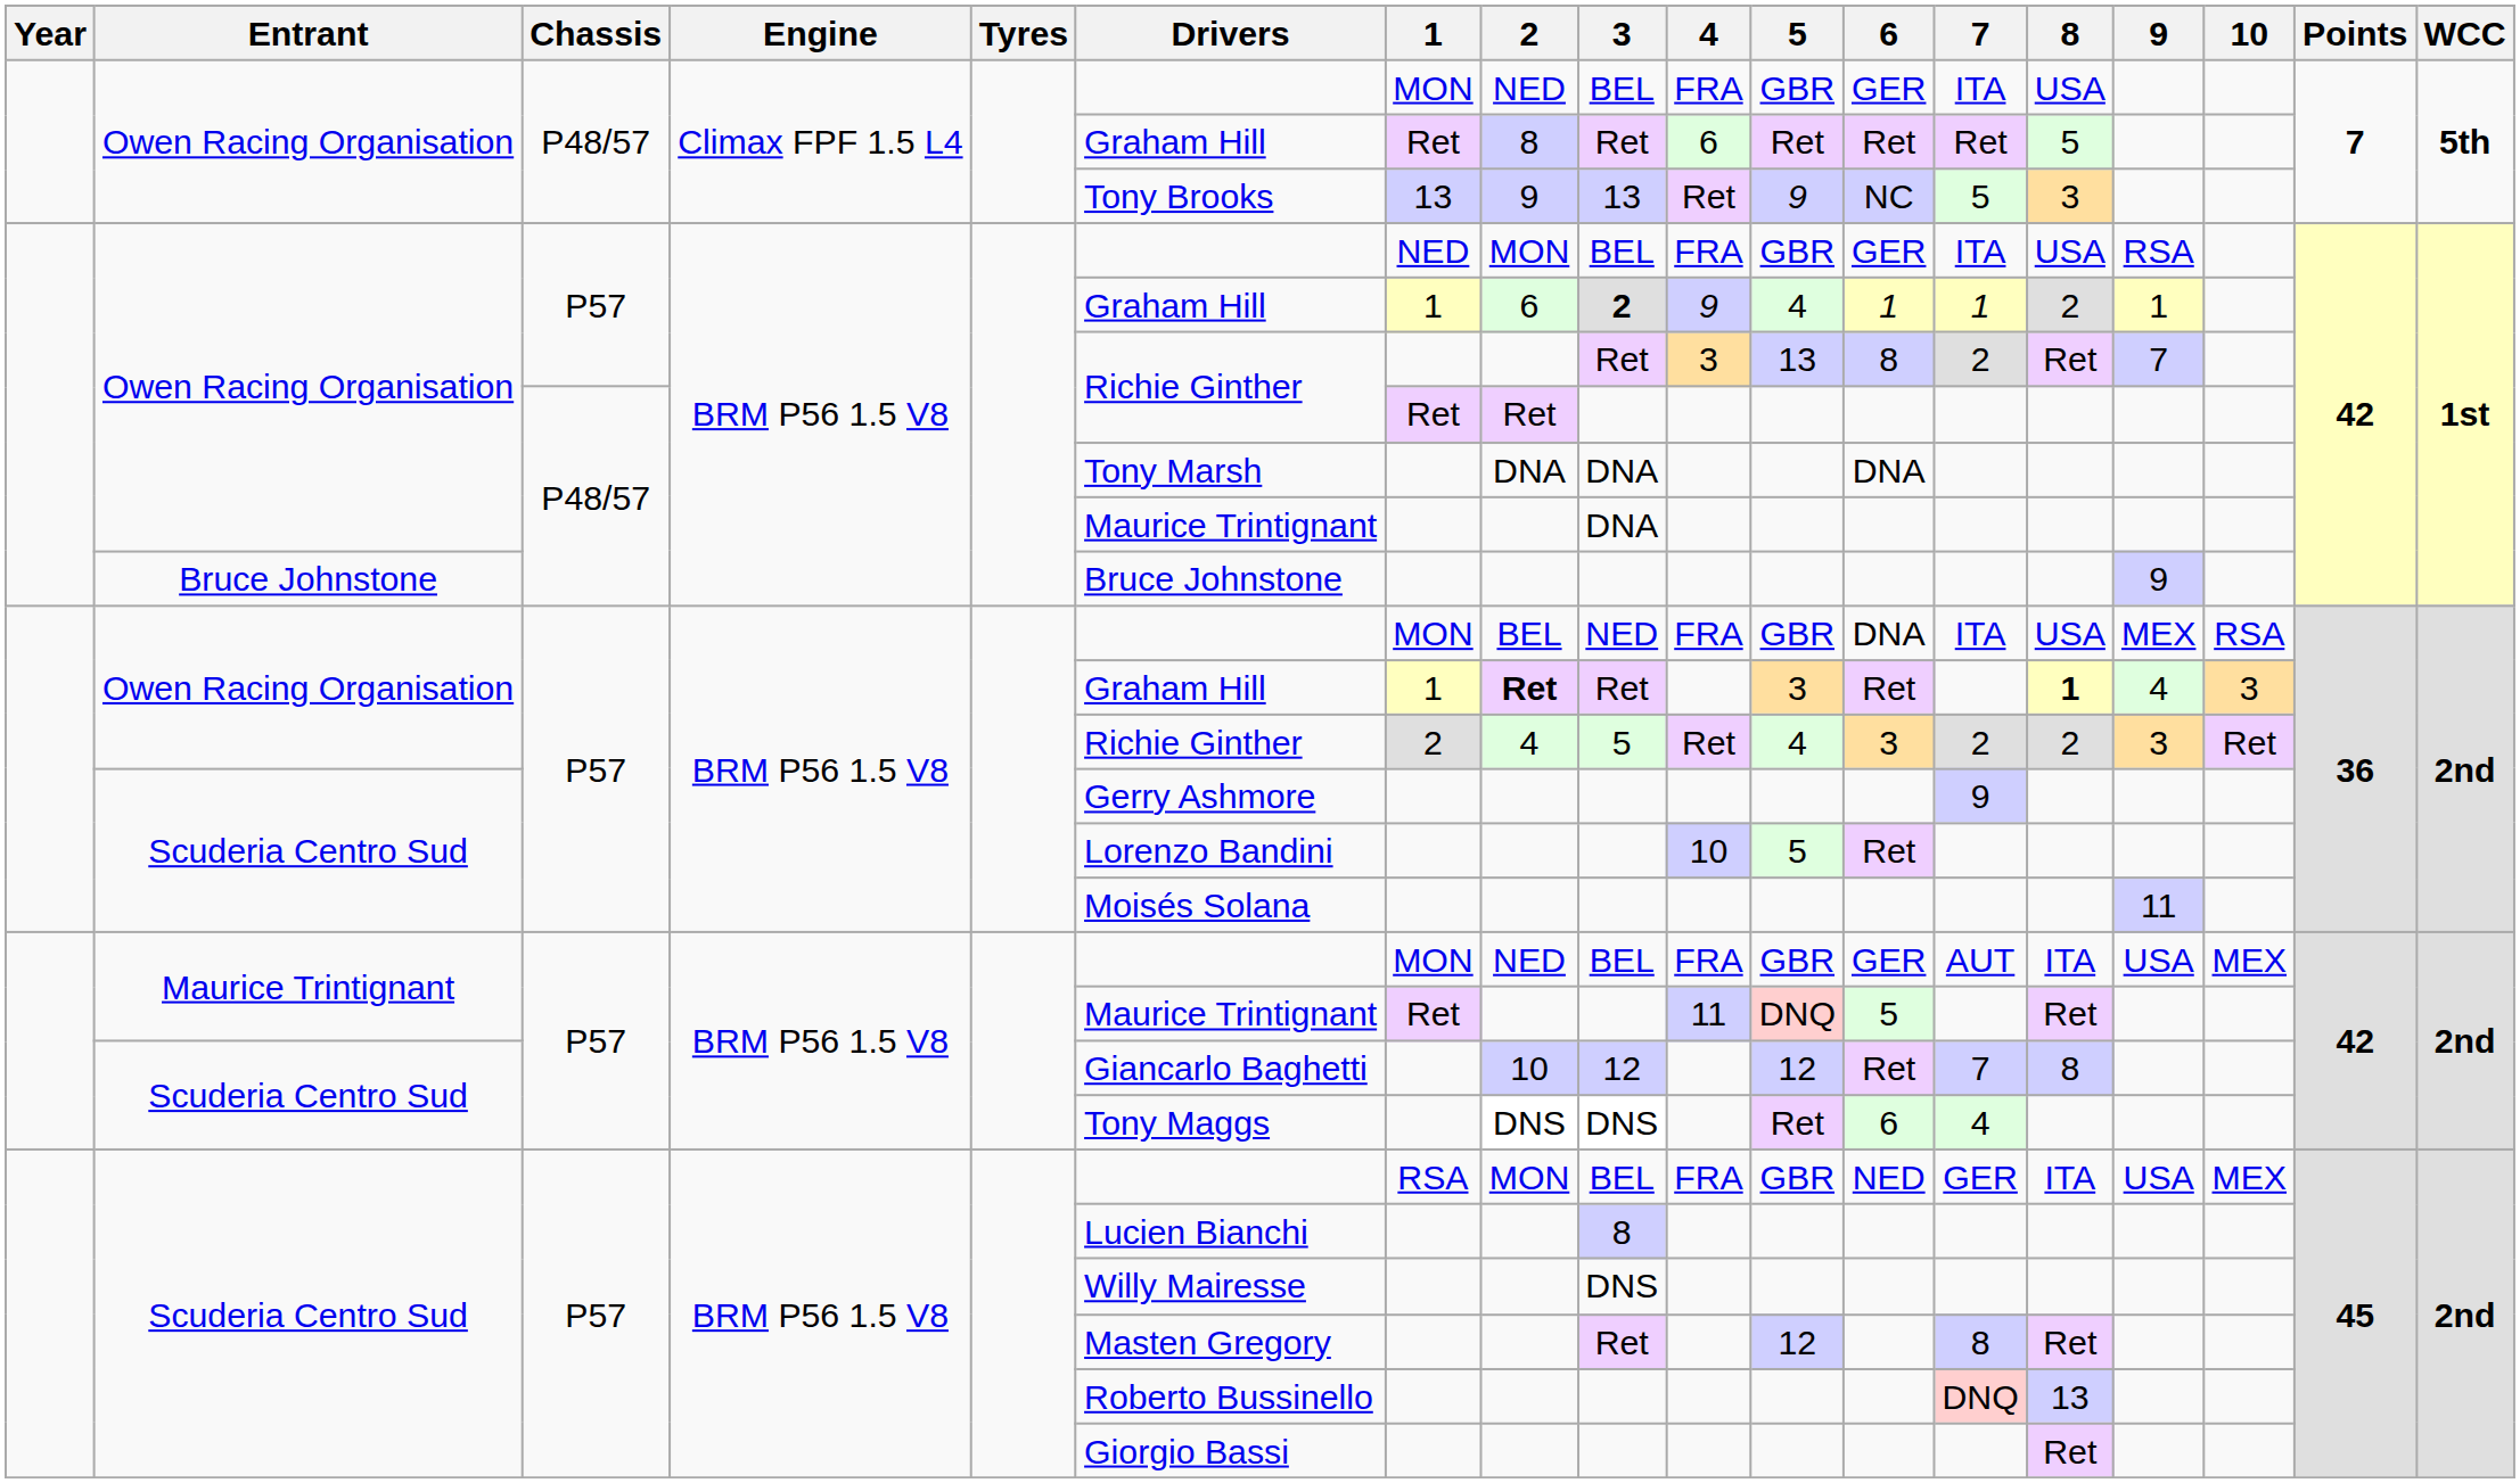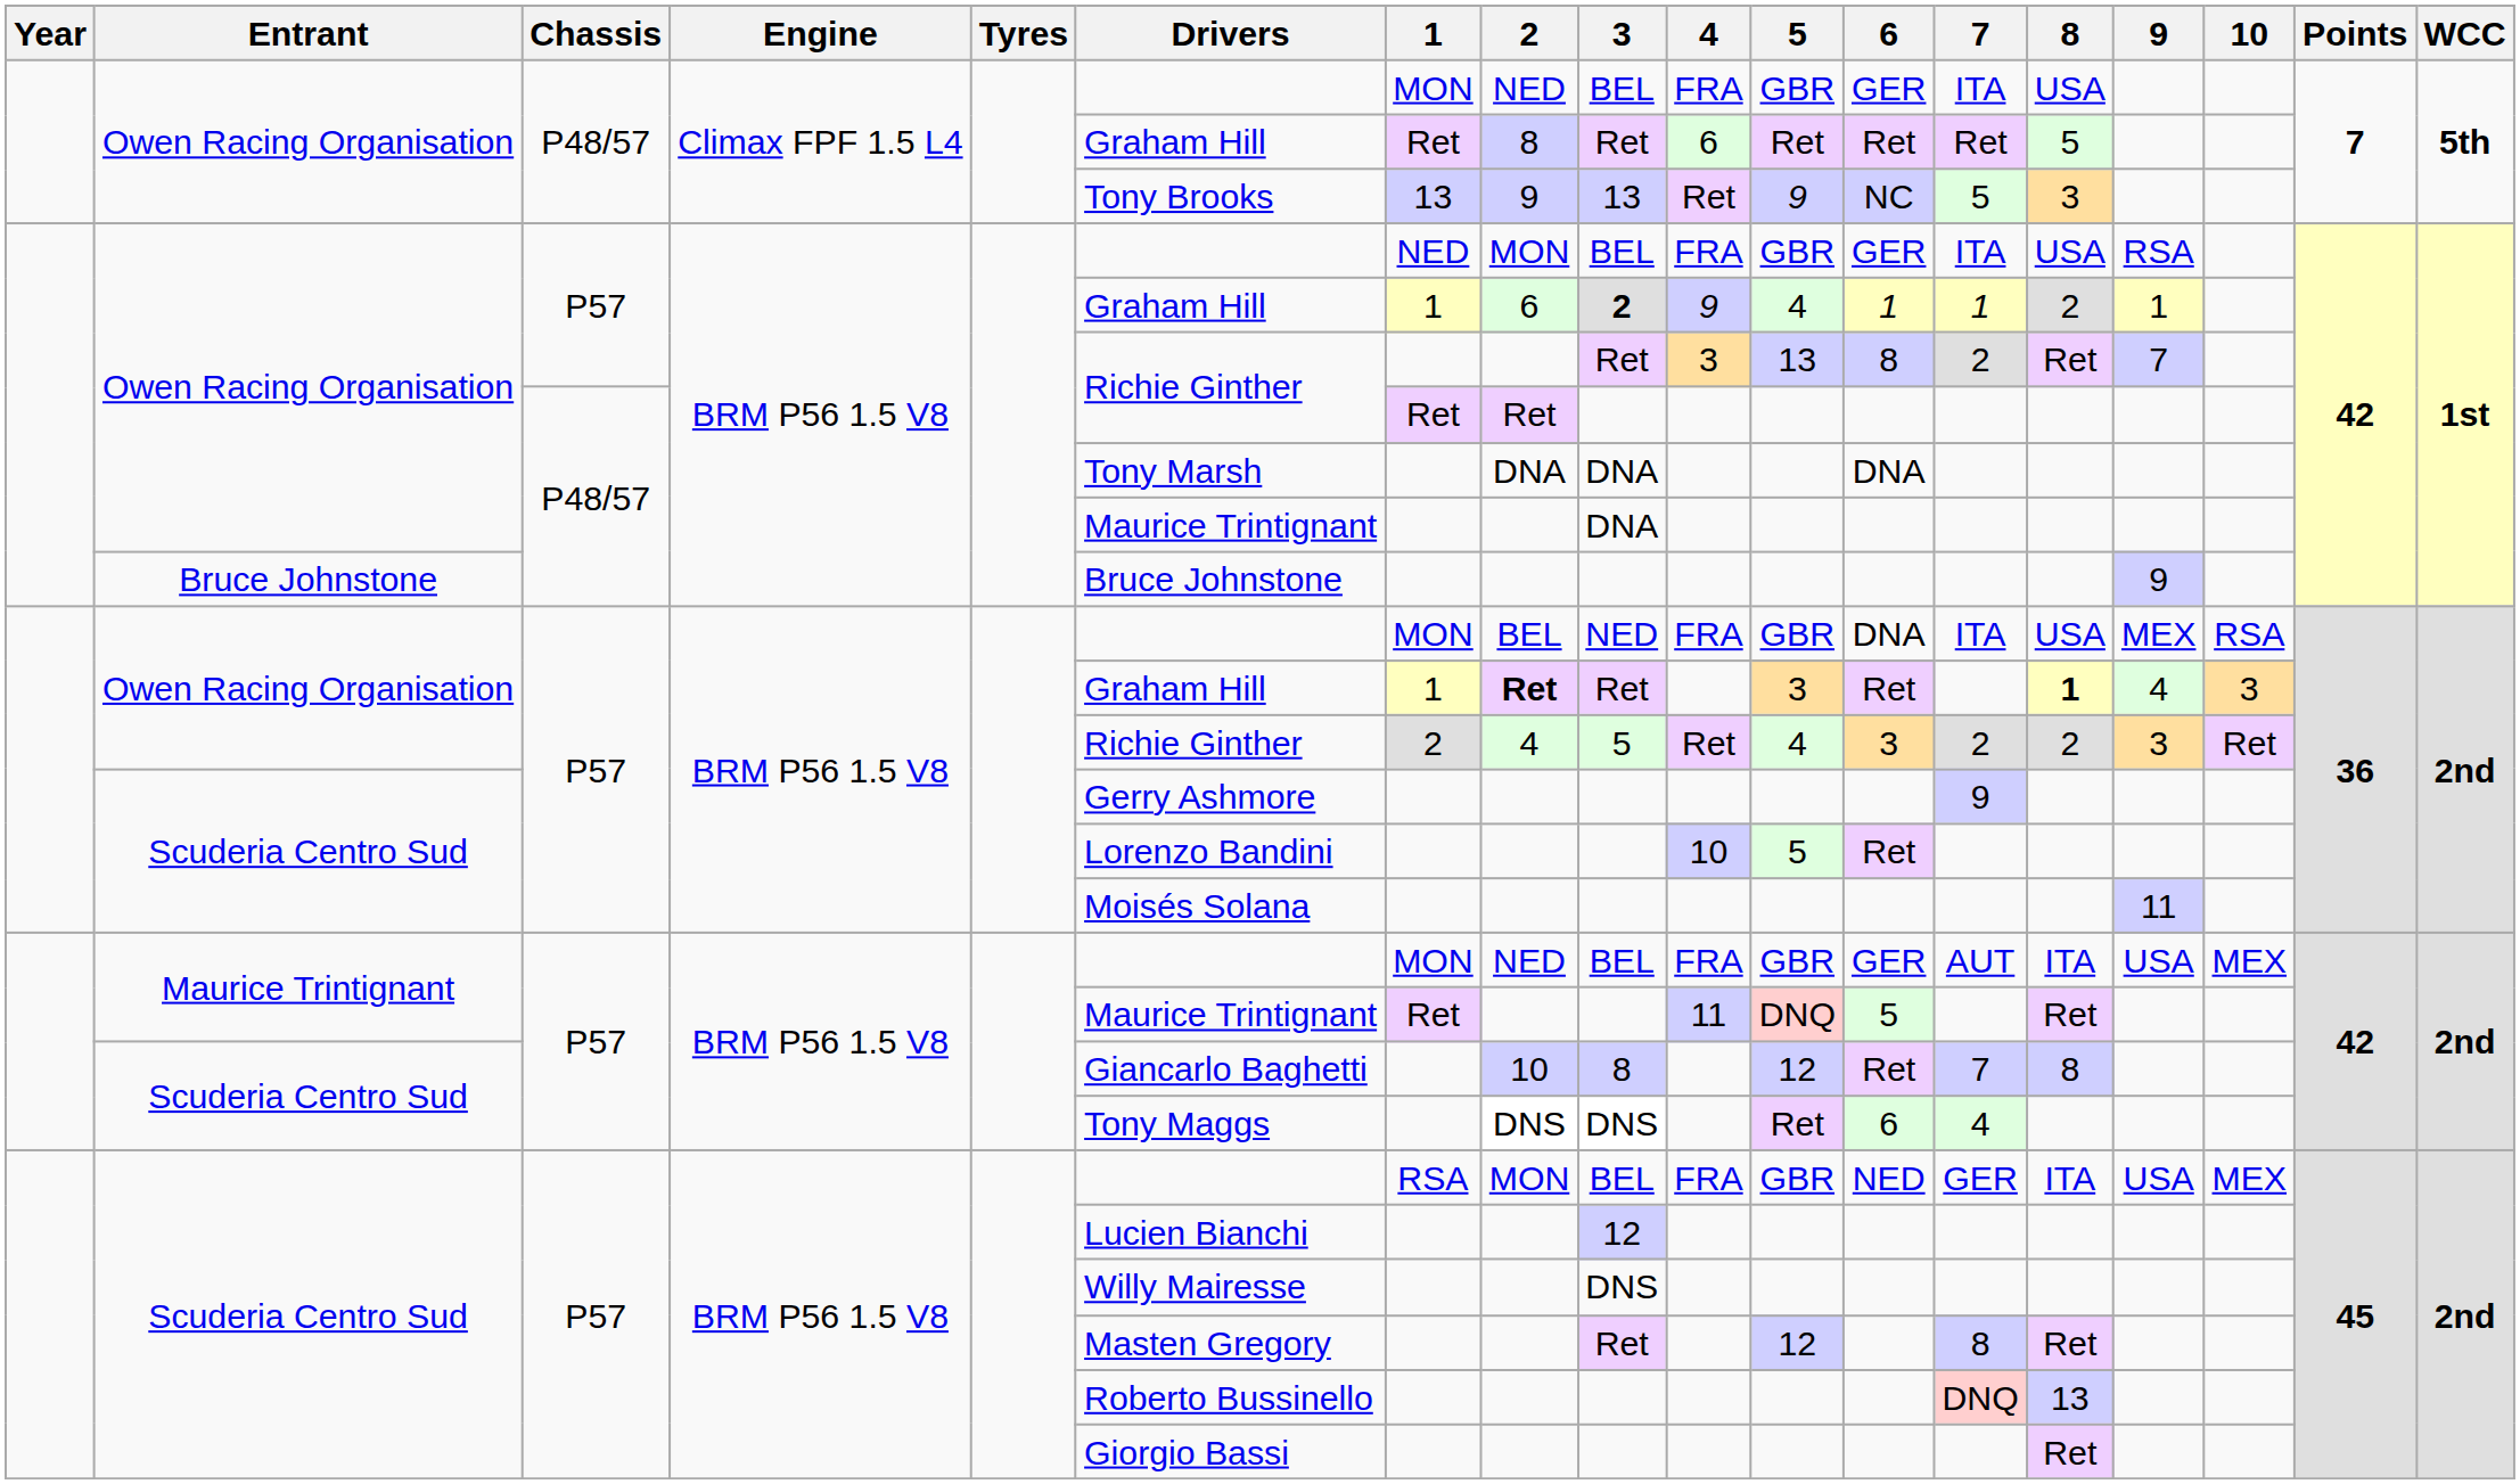row 20 | 3: 12 -> 8
row 23 | 3: 8 -> 12
